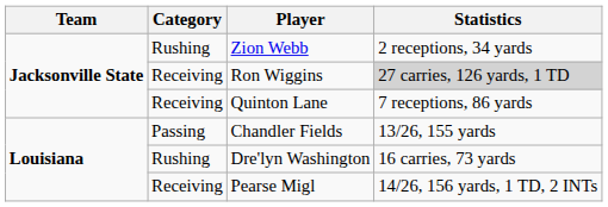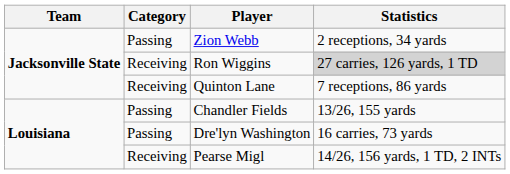Zion Webb | Category: Rushing -> Passing
Dre'lyn Washington | Category: Rushing -> Passing
